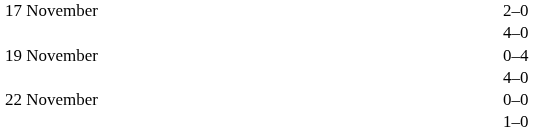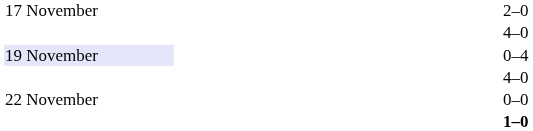0–4 | column 1: no background -> lavender background
1–0 | column 2: normal -> bold
